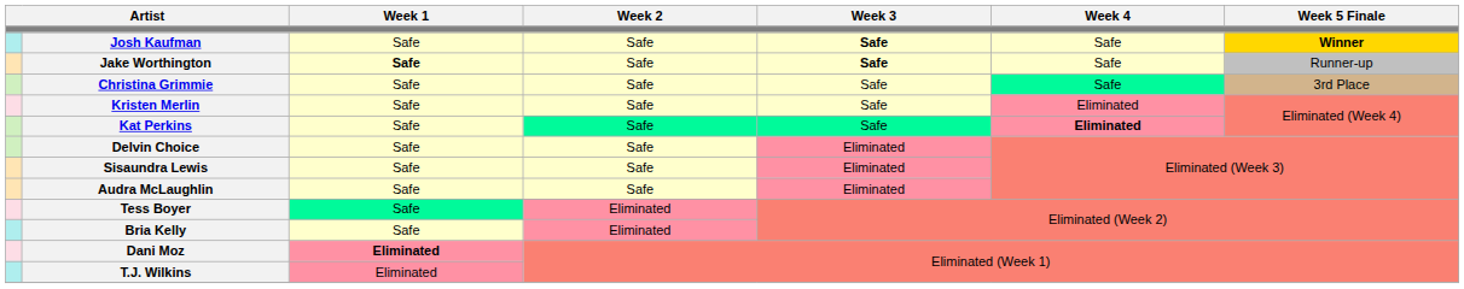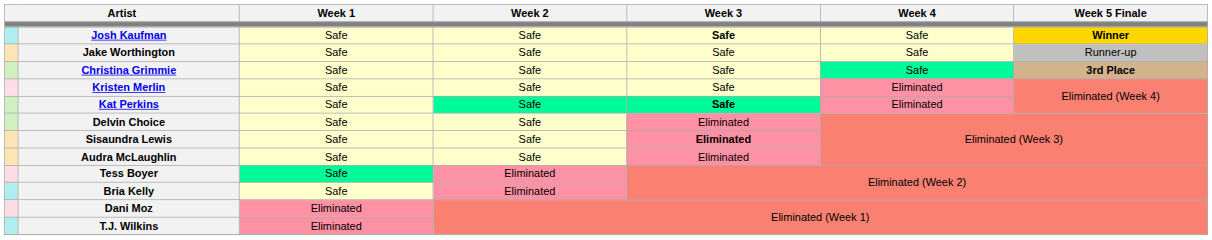Jake Worthington | Week 1: bold -> normal
Jake Worthington | Week 3: bold -> normal
Christina Grimmie | Week 5 Finale: normal -> bold
Kat Perkins | Week 3: normal -> bold
Kat Perkins | Week 4: bold -> normal
Sisaundra Lewis | Week 3: normal -> bold
Dani Moz | Week 1: bold -> normal
